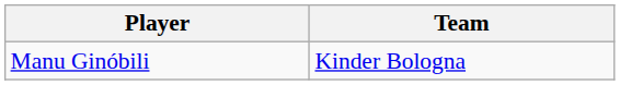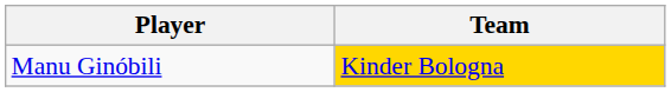Manu Ginóbili | Team: no background -> gold background
